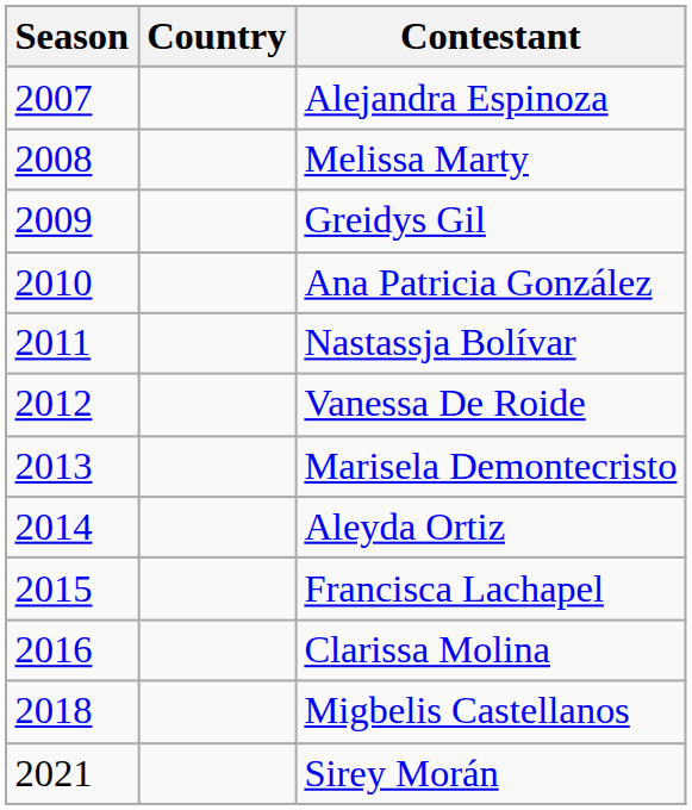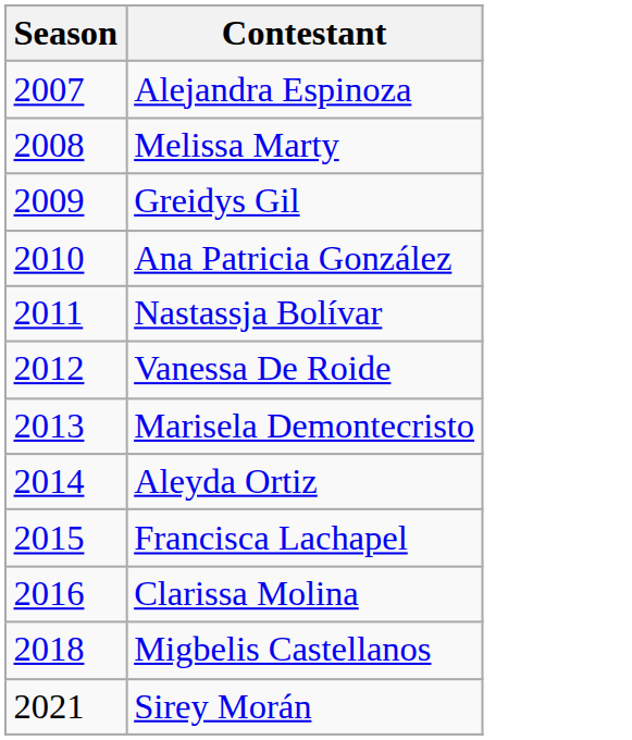- column: Country
